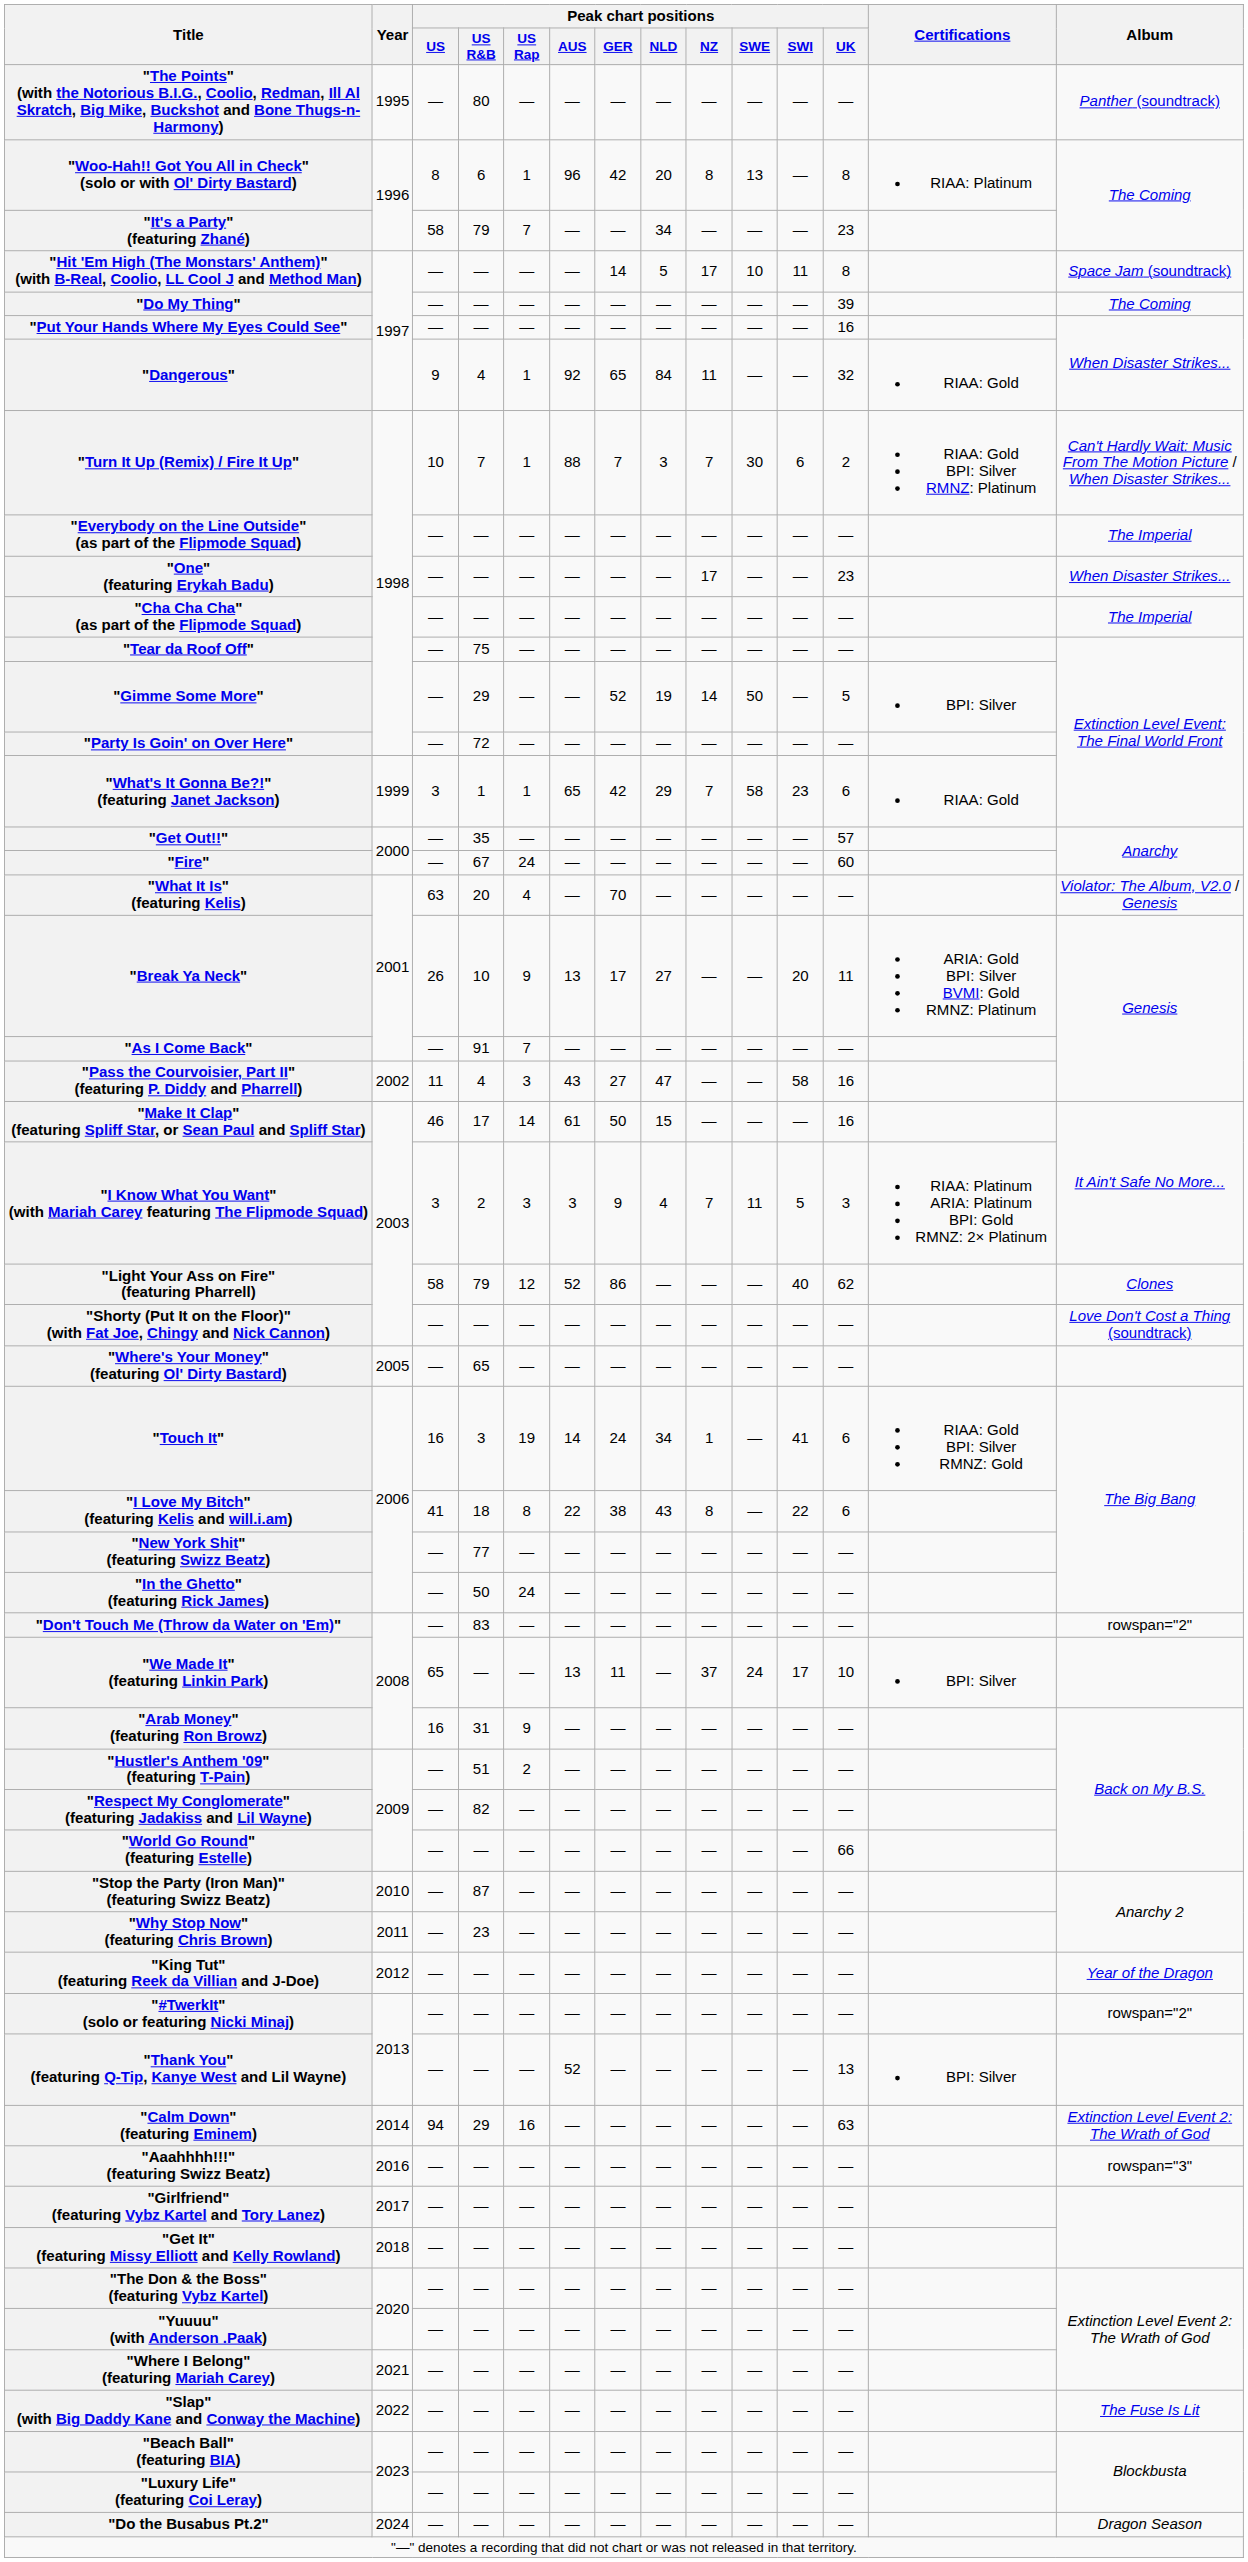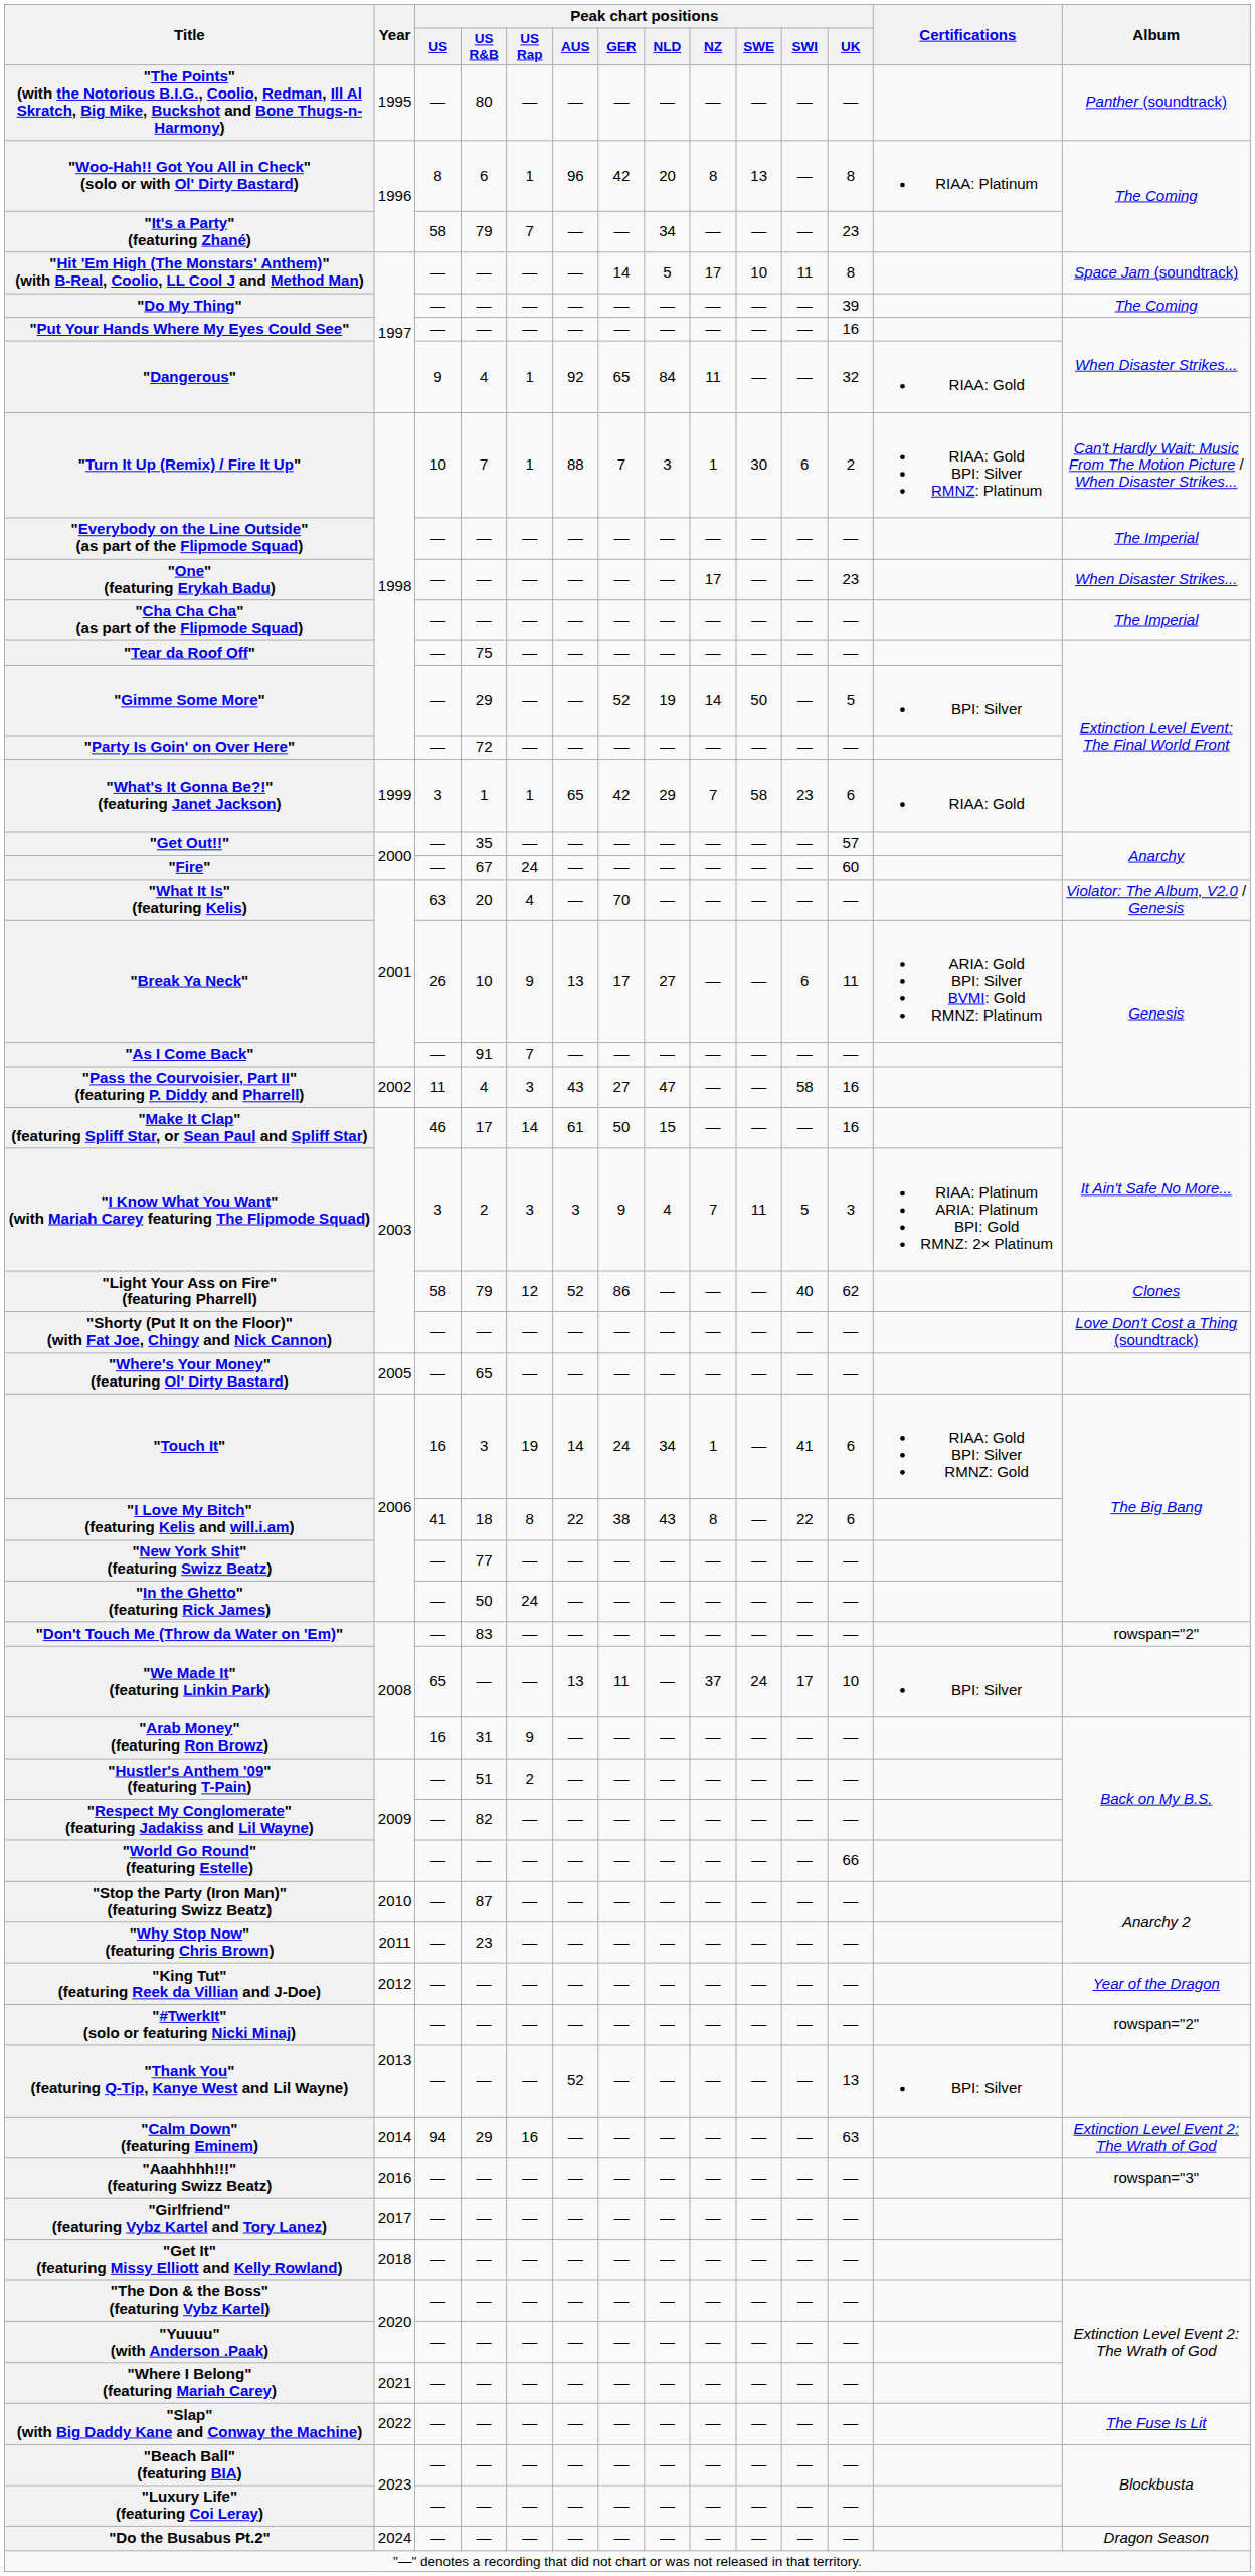"Turn It Up (Remix) / Fire It Up" | Peak chart positions / NZ: 7 -> 1
"Break Ya Neck" | Peak chart positions / SWI: 20 -> 6
